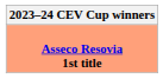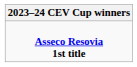row 2 | column 1: lightsalmon background -> no background
